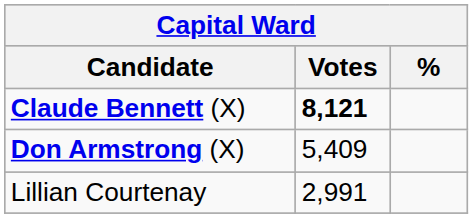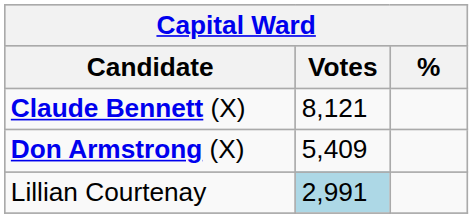Claude Bennett (X) | Votes: bold -> normal
Lillian Courtenay | Votes: no background -> lightblue background
